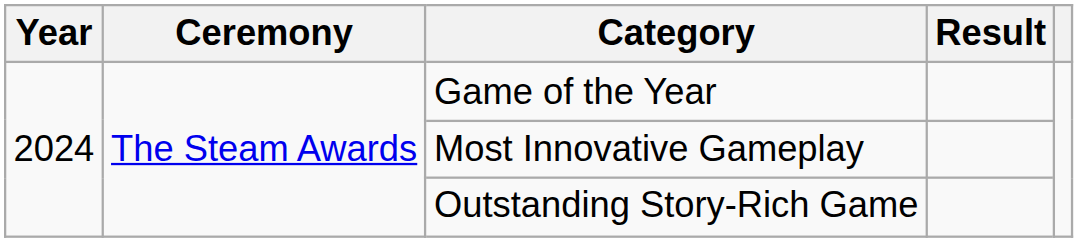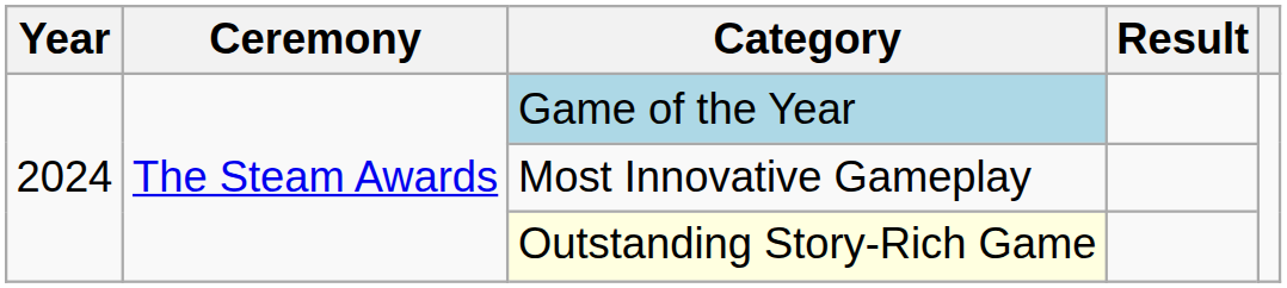Game of the Year | Category: no background -> lightblue background
Outstanding Story-Rich Game | Category: no background -> lightyellow background
